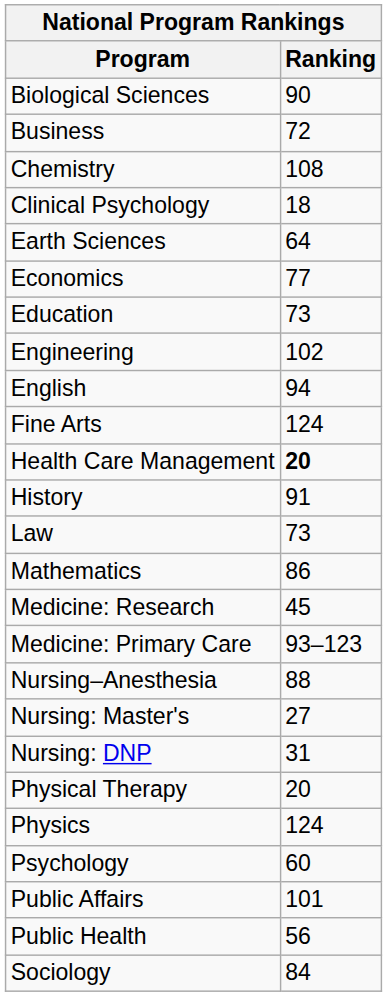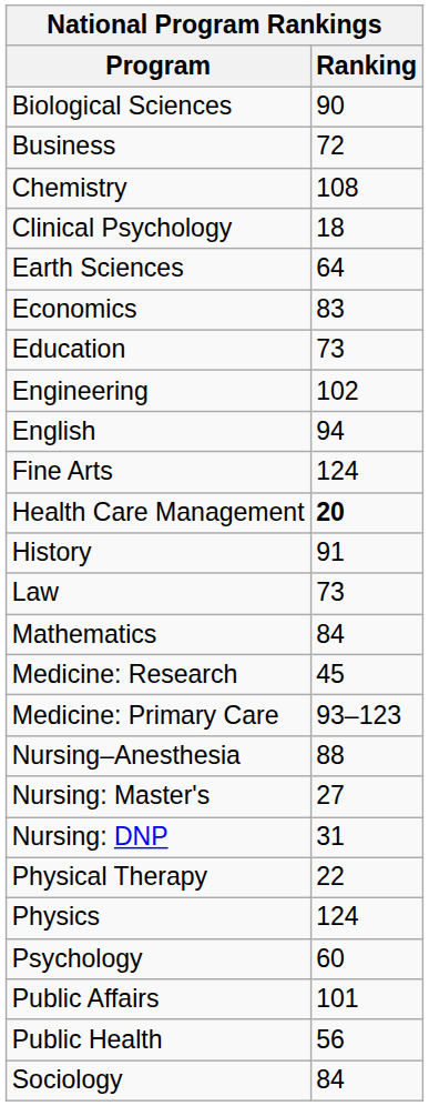Economics | Ranking: 77 -> 83
Mathematics | Ranking: 86 -> 84
Physical Therapy | Ranking: 20 -> 22
